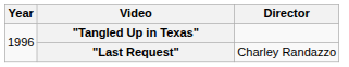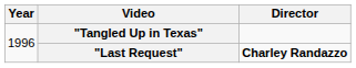"Last Request" | Director: normal -> bold
